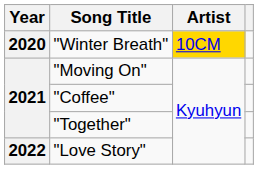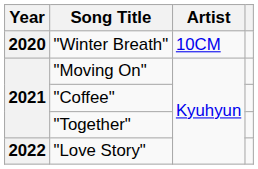"Winter Breath" | Artist: gold background -> no background
